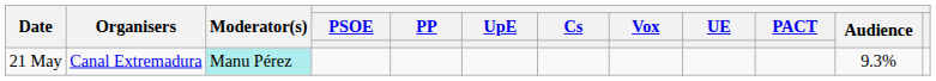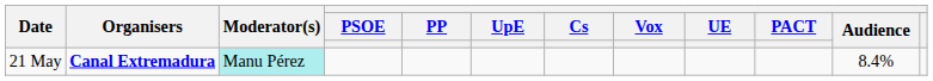21 May | Organisers: normal -> bold
21 May | Audience: 9.3% -> 8.4%
